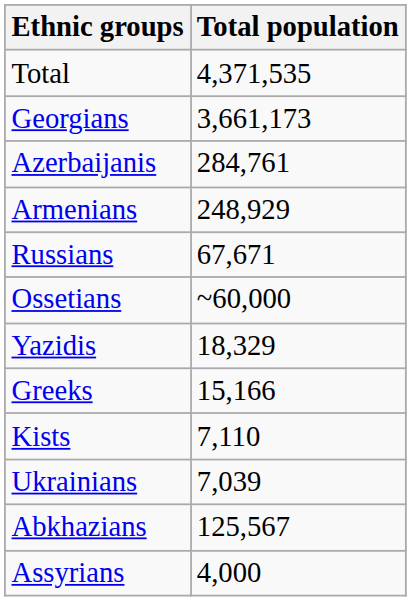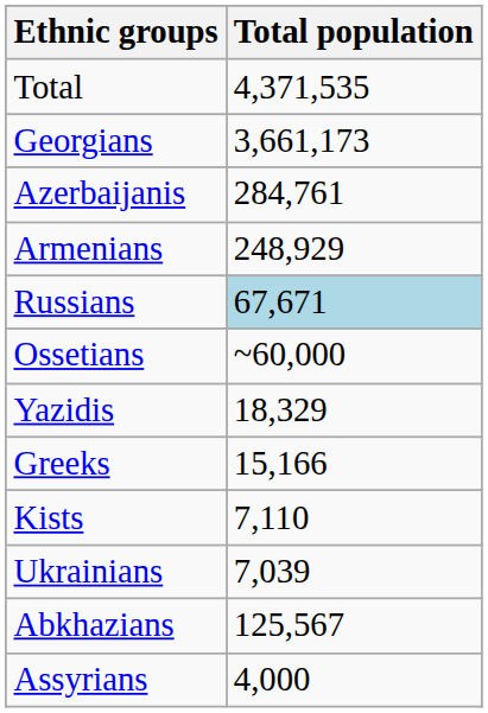Russians | Total population: no background -> lightblue background
